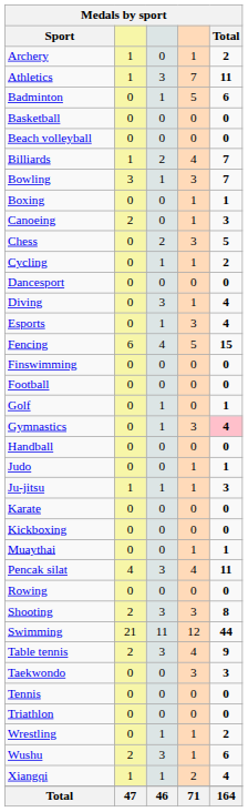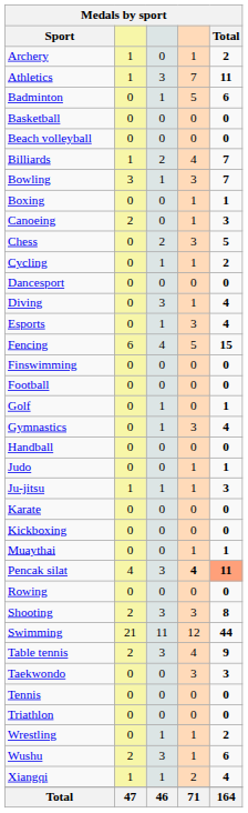Gymnastics | Total: pink background -> no background
Pencak silat | column 4: normal -> bold
Pencak silat | Total: no background -> lightsalmon background
